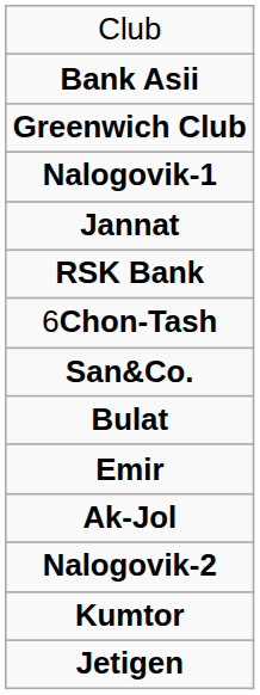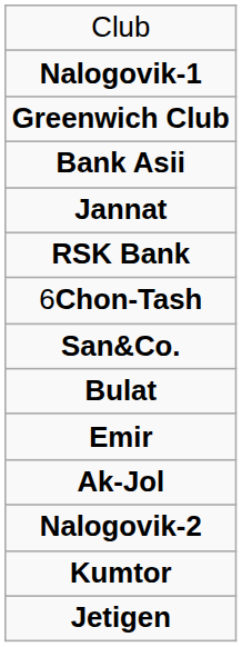row 2 | column 1: Bank Asii -> Nalogovik-1
row 4 | column 1: Nalogovik-1 -> Bank Asii
